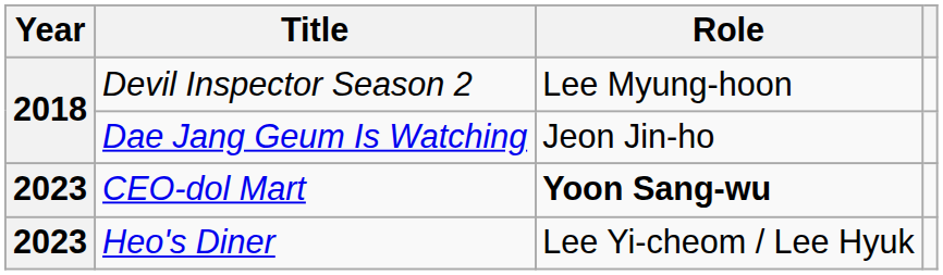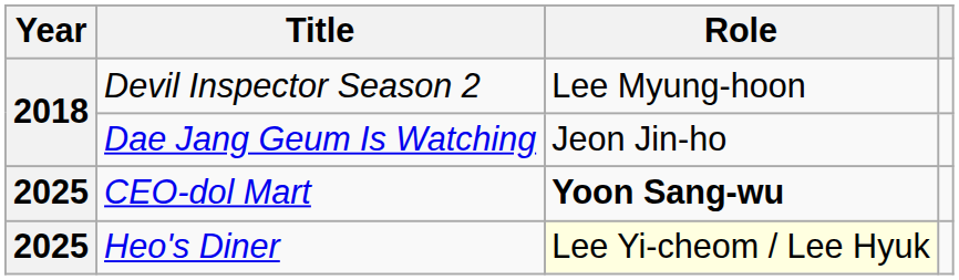CEO-dol Mart | Year: 2023 -> 2025
Heo's Diner | Year: 2023 -> 2025
Heo's Diner | Role: no background -> lightyellow background
